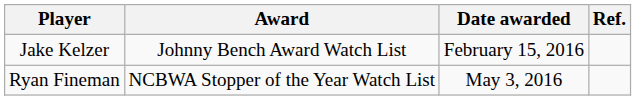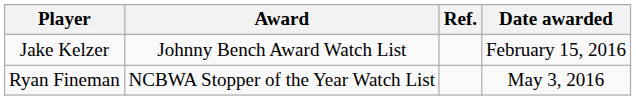columns swapped: Date awarded <-> Ref.
